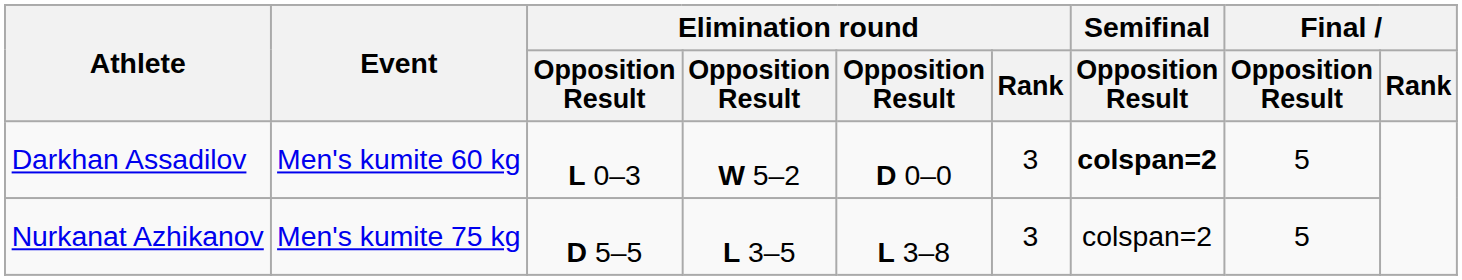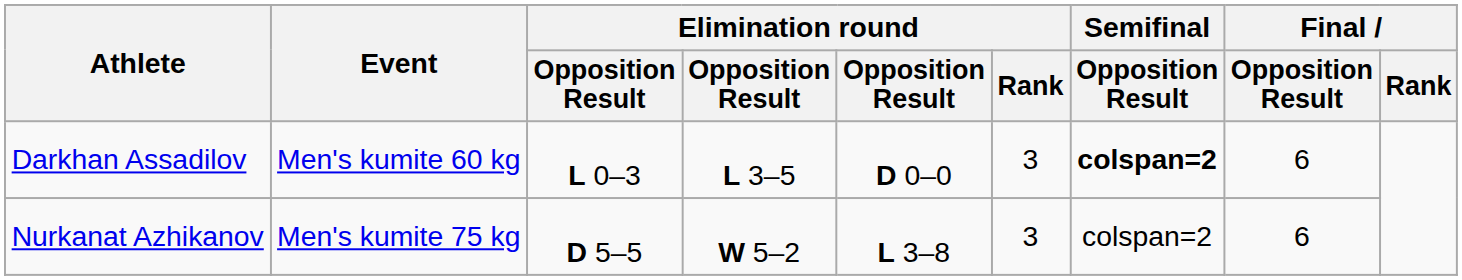Darkhan Assadilov | column 4: W 5–2 -> L 3–5
Darkhan Assadilov | Final / Opposition Result: 5 -> 6
Nurkanat Azhikanov | column 4: L 3–5 -> W 5–2
Nurkanat Azhikanov | Final / Opposition Result: 5 -> 6
